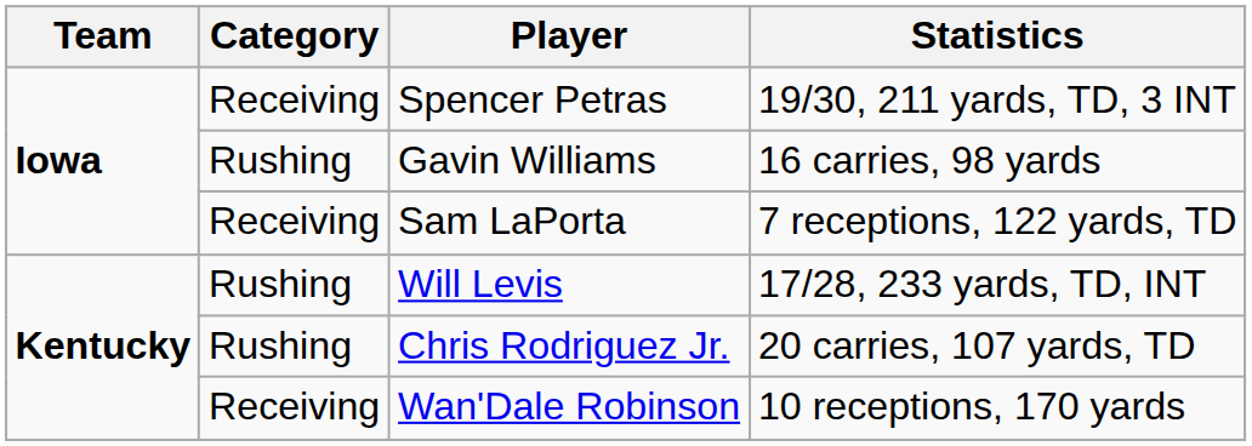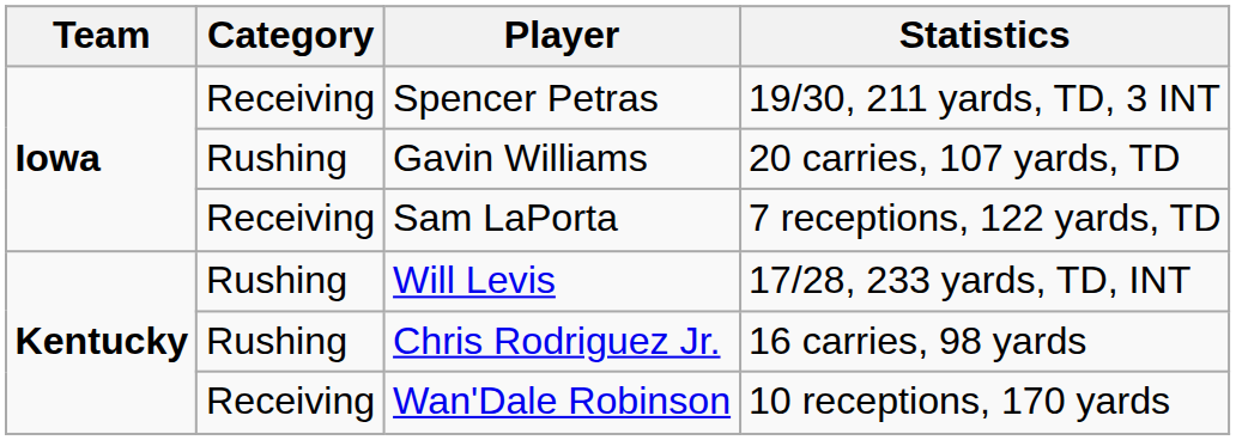Gavin Williams | Statistics: 16 carries, 98 yards -> 20 carries, 107 yards, TD
Chris Rodriguez Jr. | Statistics: 20 carries, 107 yards, TD -> 16 carries, 98 yards
